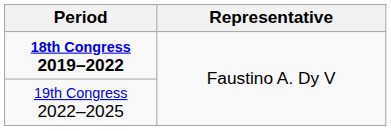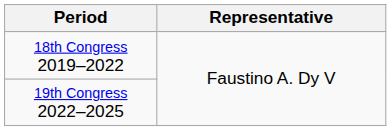18th Congress 2019–2022 | Period: bold -> normal
